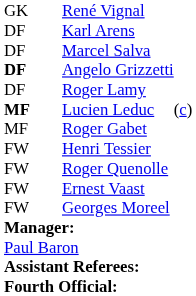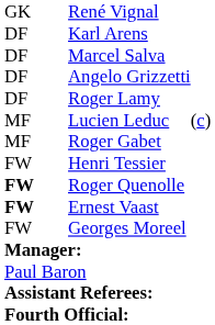Angelo Grizzetti | column 1: bold -> normal
Lucien Leduc | column 1: bold -> normal
Roger Quenolle | column 1: normal -> bold
Ernest Vaast | column 1: normal -> bold
